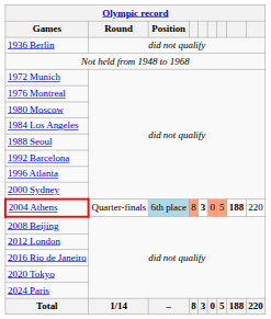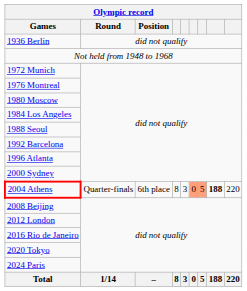2004 Athens | Position: lightblue background -> no background
2004 Athens | column 4: lightsalmon background -> no background
2004 Athens | column 5: bold -> normal
